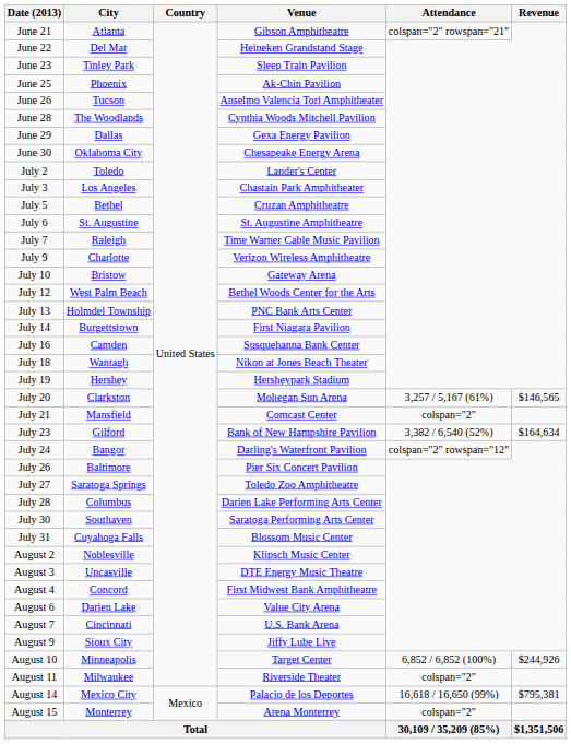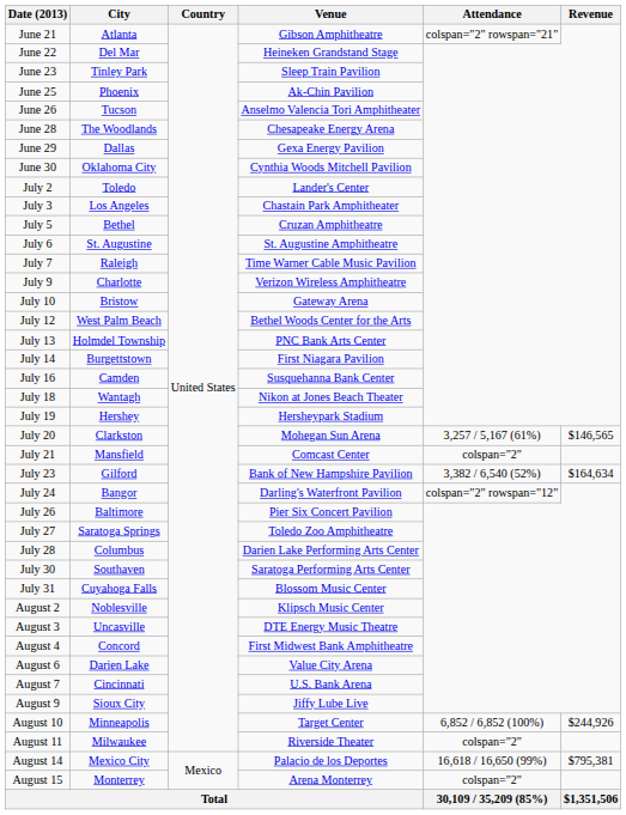June 28 | Venue: Cynthia Woods Mitchell Pavilion -> Chesapeake Energy Arena
June 30 | Venue: Chesapeake Energy Arena -> Cynthia Woods Mitchell Pavilion
